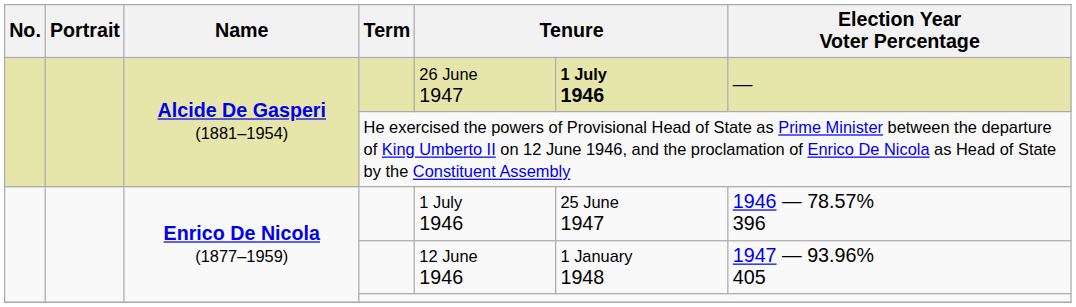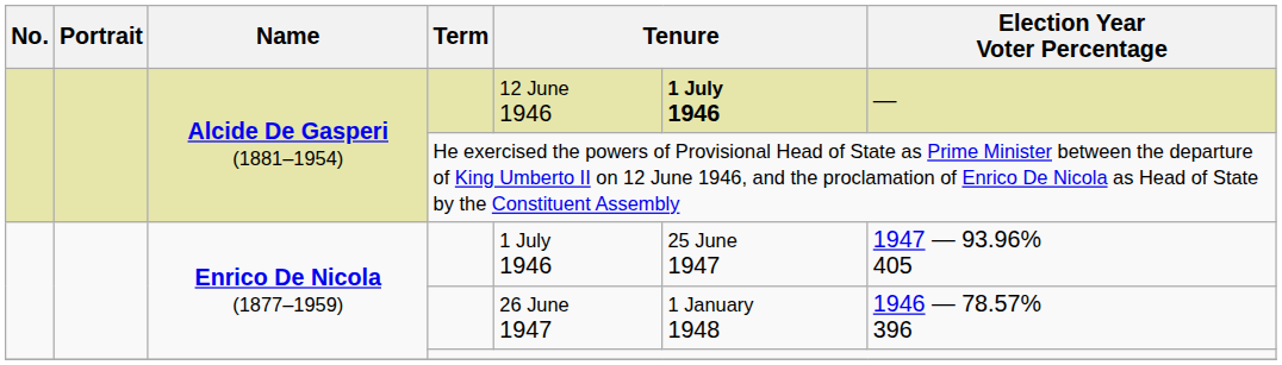row 2 | column 5: 26 June 1947 -> 12 June 1946
row 4 | Election Year Voter Percentage: 1946 — 78.57% 396 -> 1947 — 93.96% 405
row 5 | column 5: 12 June 1946 -> 26 June 1947
row 5 | Election Year Voter Percentage: 1947 — 93.96% 405 -> 1946 — 78.57% 396
